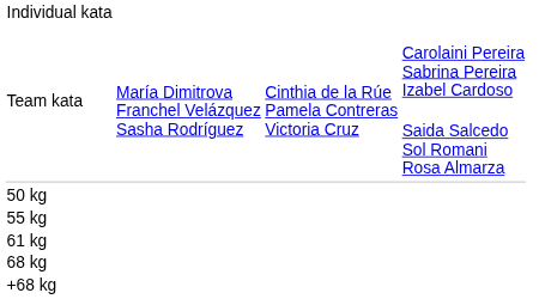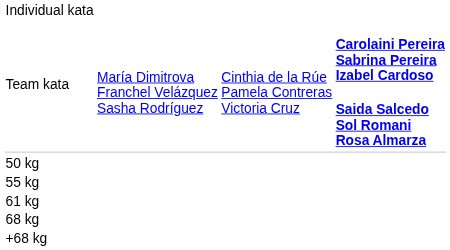Team kata / Carolaini Pereira Sabrina Pereira Izabel Cardoso | column 4: normal -> bold
Team kata / Saida Salcedo Sol Romani Rosa Almarza | column 4: normal -> bold
